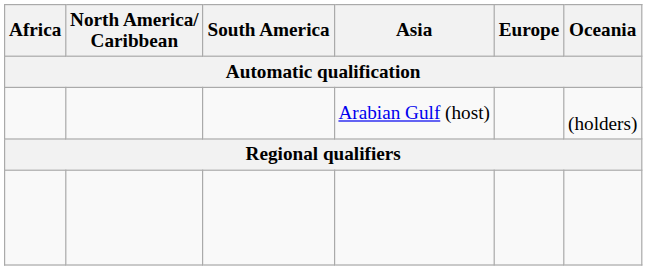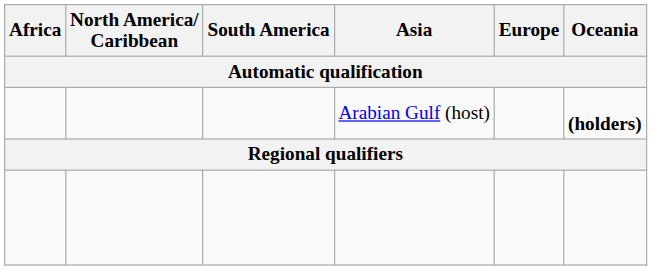Arabian Gulf (host) | Oceania: normal -> bold
